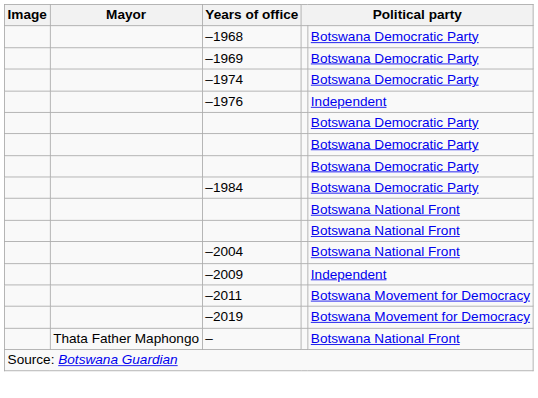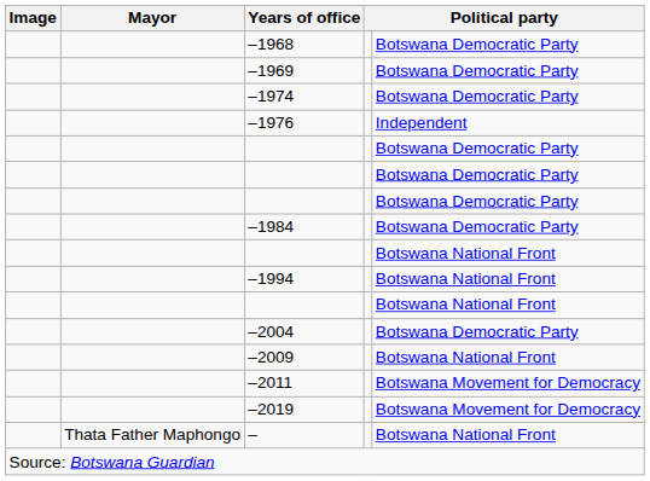+ row: –1994 | Botswana National Front
–2004 | column 5: Botswana National Front -> Botswana Democratic Party
–2009 | column 5: Independent -> Botswana National Front
